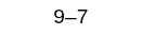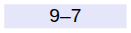row 1 | column 1: no background -> lavender background
